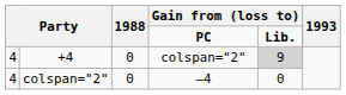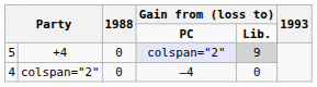+4 | column 1: 4 -> 5
+4 | column 4: no background -> lavender background
